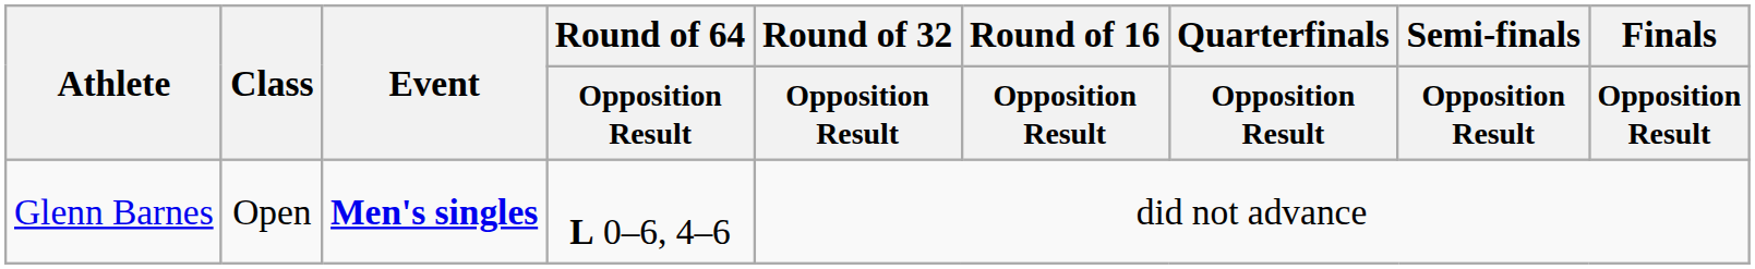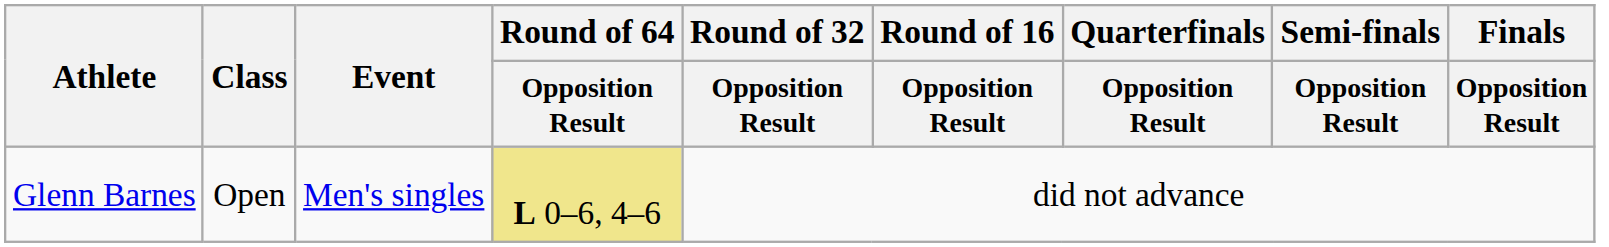Glenn Barnes | Event: bold -> normal
Glenn Barnes | Round of 64 / Opposition Result: no background -> khaki background
